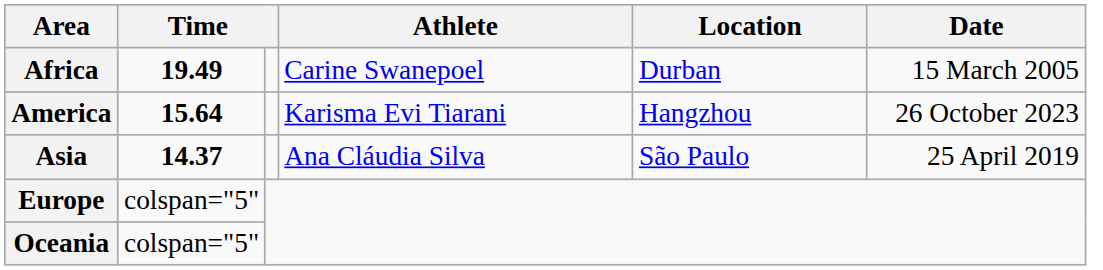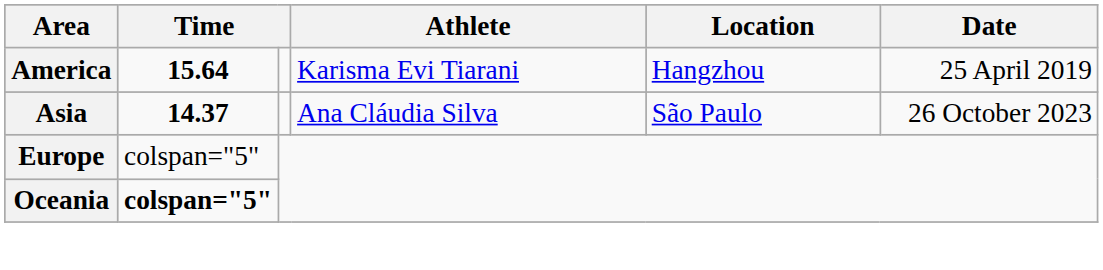- row: Africa | 19.49 | Carine Swanepoel | Durban | 15 March 2005
America | Date: 26 October 2023 -> 25 April 2019
Asia | Date: 25 April 2019 -> 26 October 2023
Oceania | column 2: normal -> bold
